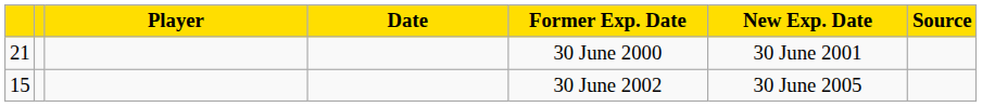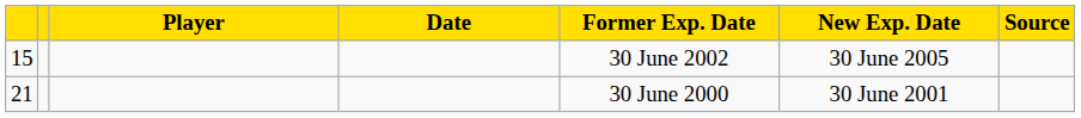rows swapped: 15 <-> 21
